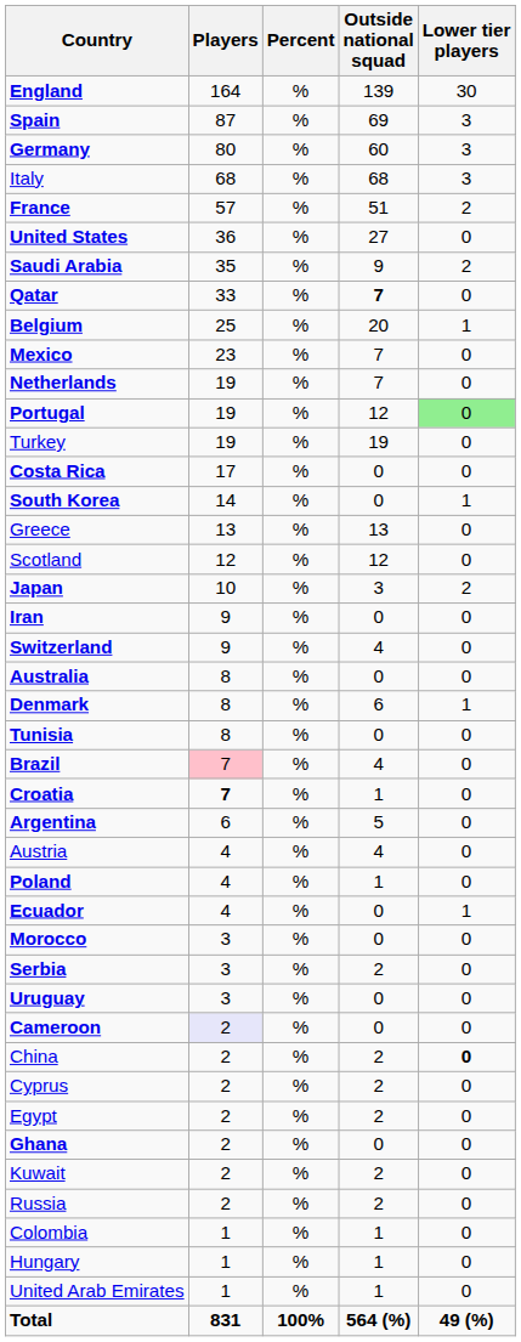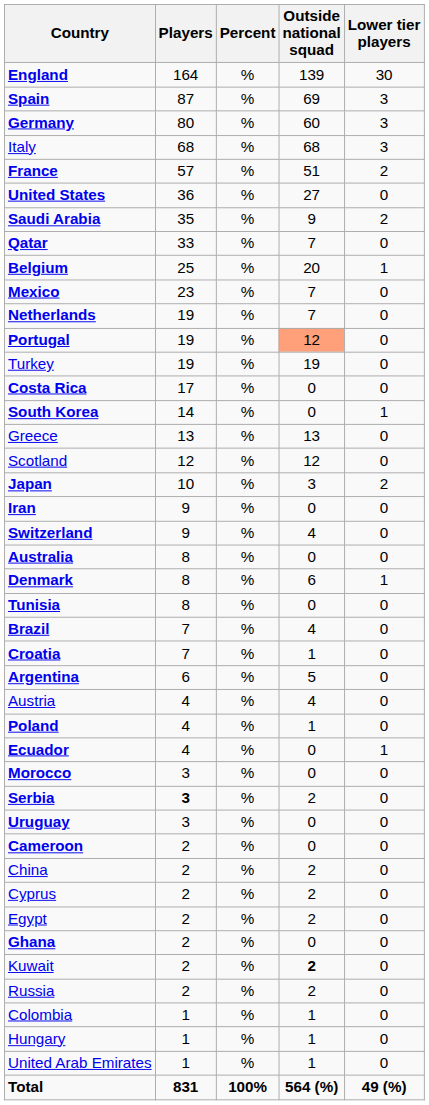Qatar | Outside national squad: bold -> normal
Portugal | Outside national squad: no background -> lightsalmon background
Portugal | Lower tier players: lightgreen background -> no background
Brazil | Players: pink background -> no background
Croatia | Players: bold -> normal
Serbia | Players: normal -> bold
Cameroon | Players: lavender background -> no background
China | Lower tier players: bold -> normal
Kuwait | Outside national squad: normal -> bold
